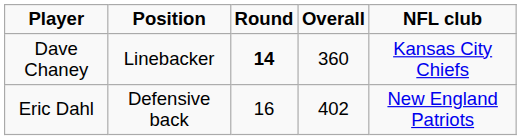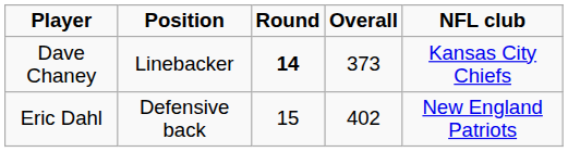Dave Chaney | column 4: 360 -> 373
Eric Dahl | column 3: 16 -> 15
